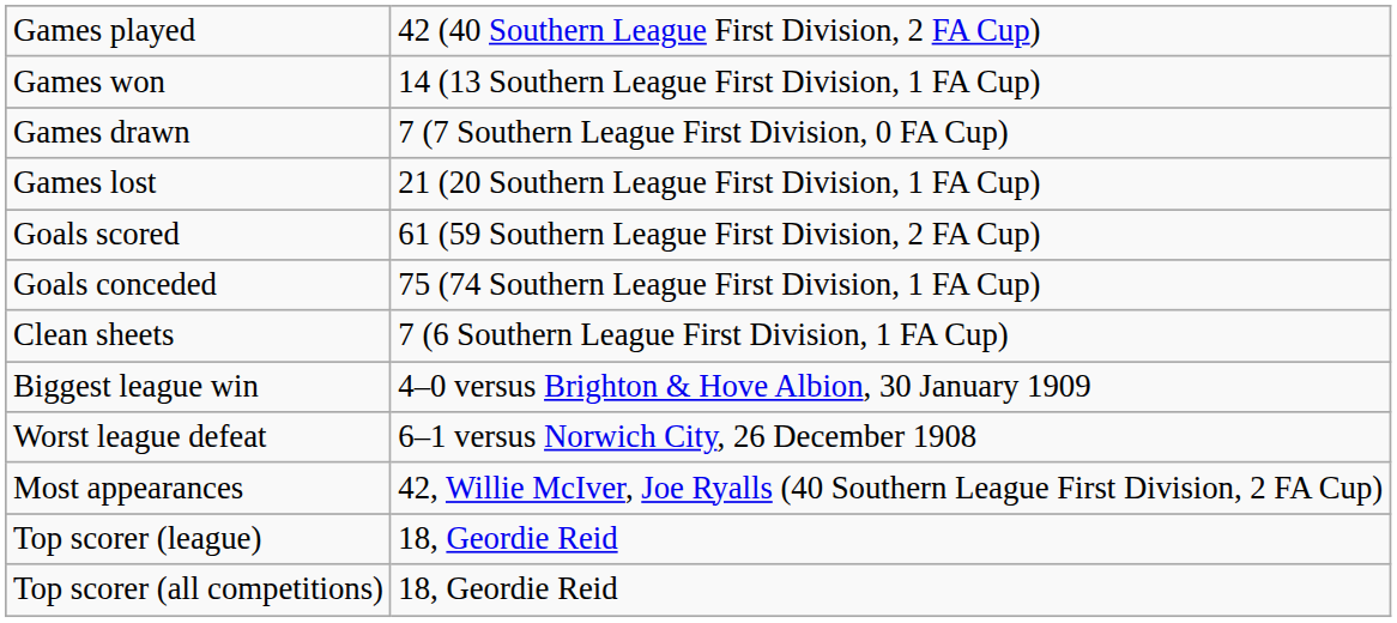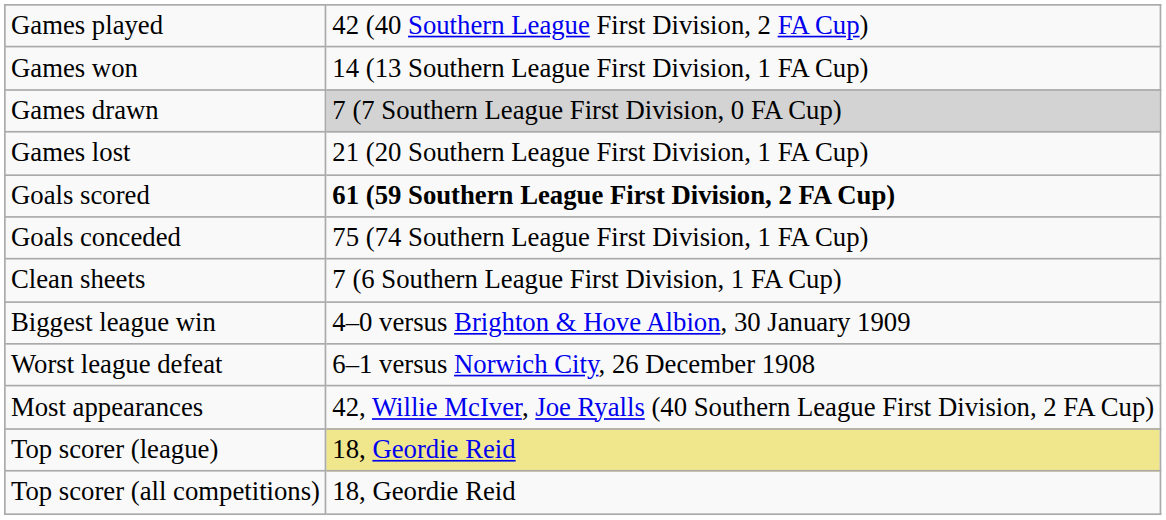Games drawn | column 2: no background -> lightgrey background
Goals scored | column 2: normal -> bold
Top scorer (league) | column 2: no background -> khaki background
